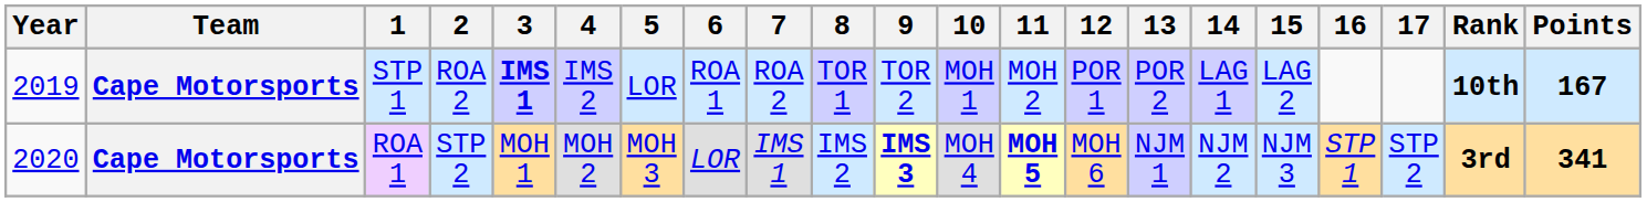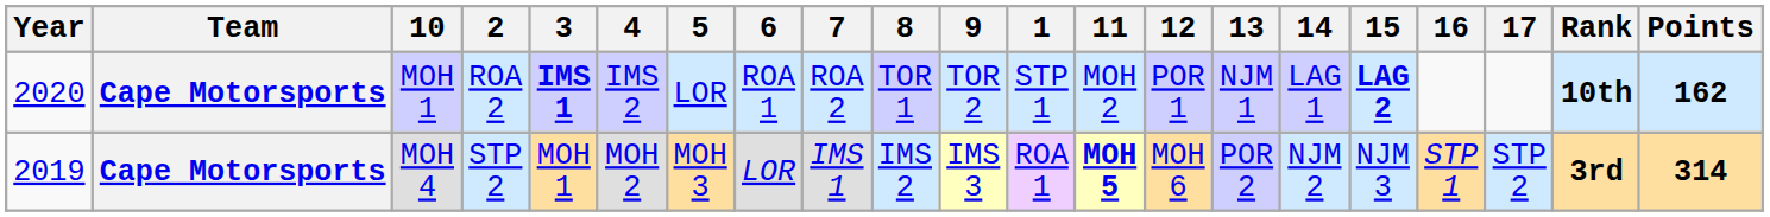columns swapped: 1 <-> 10
row 2 | Year: 2019 -> 2020
row 2 | 13: POR 2 -> NJM 1
row 2 | 15: normal -> bold
row 2 | Points: 167 -> 162
row 3 | Year: 2020 -> 2019
row 3 | 9: bold -> normal
row 3 | 13: NJM 1 -> POR 2
row 3 | Points: 341 -> 314
